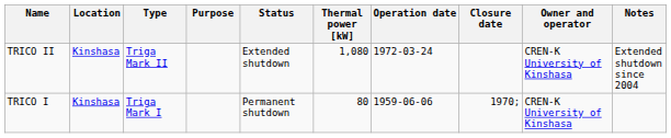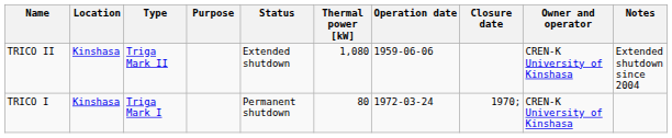TRICO II | Operation date: 1972-03-24 -> 1959-06-06
TRICO I | Operation date: 1959-06-06 -> 1972-03-24
